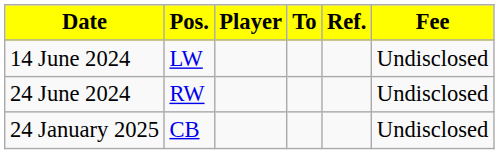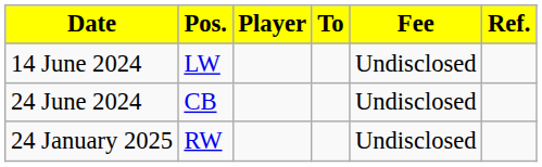columns swapped: Fee <-> Ref.
24 June 2024 | Pos.: RW -> CB
24 January 2025 | Pos.: CB -> RW
